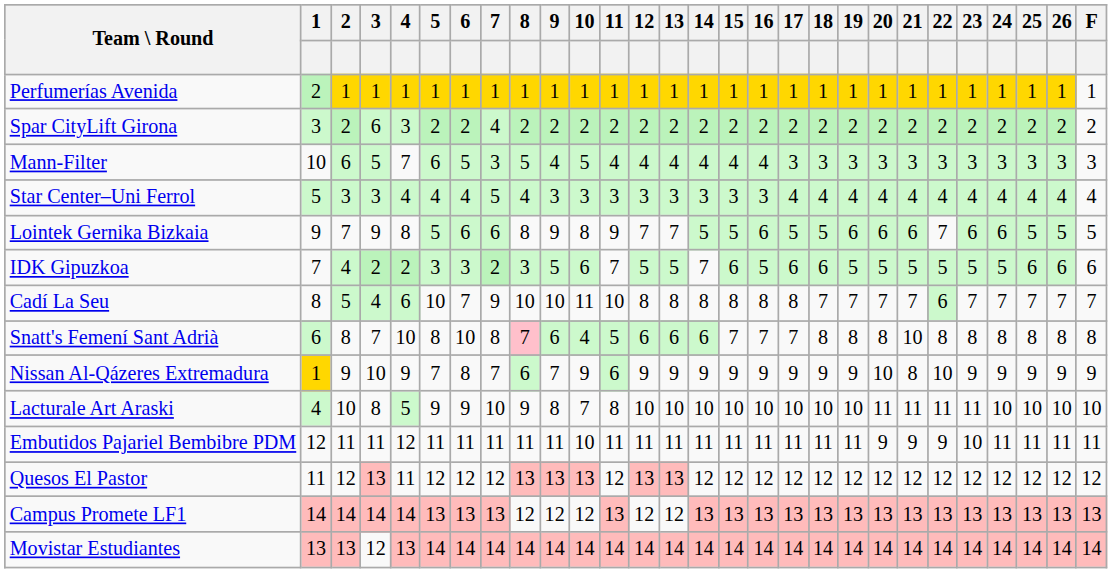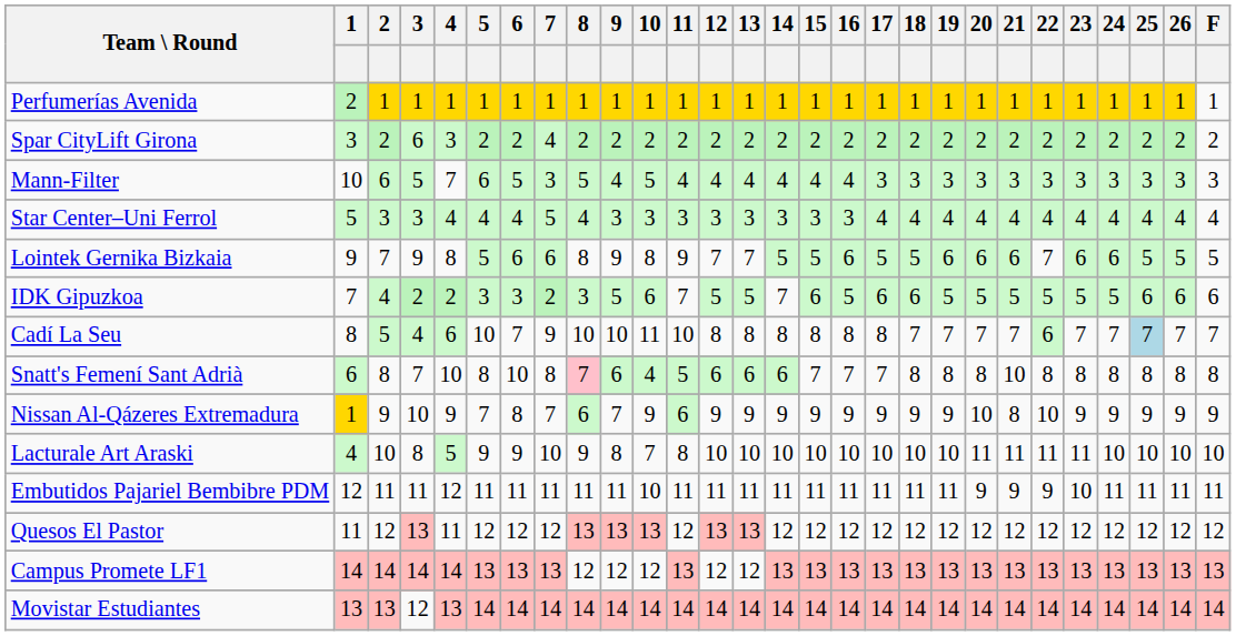Cadí La Seu | 25: no background -> lightblue background
